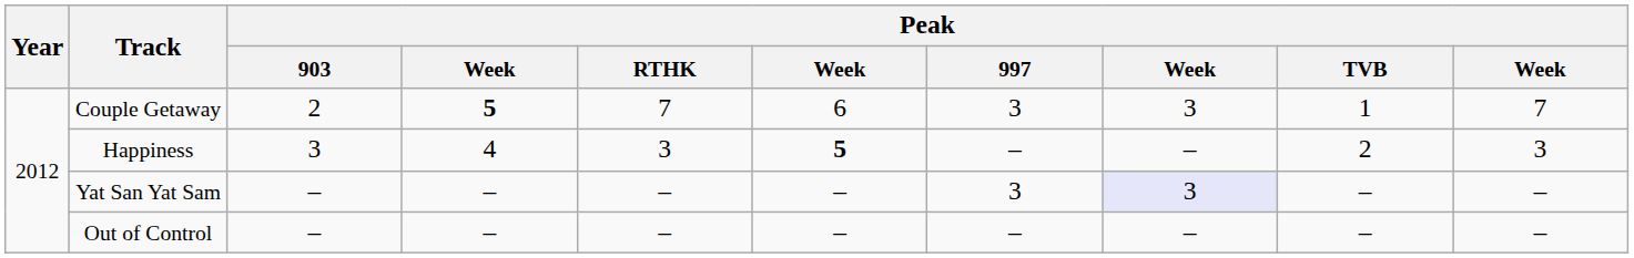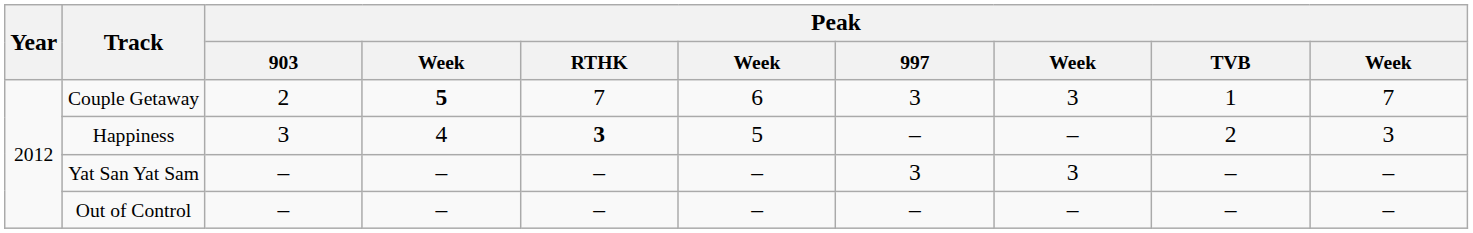Happiness | Peak / RTHK: normal -> bold
Happiness | column 6: bold -> normal
Yat San Yat Sam | column 8: lavender background -> no background
